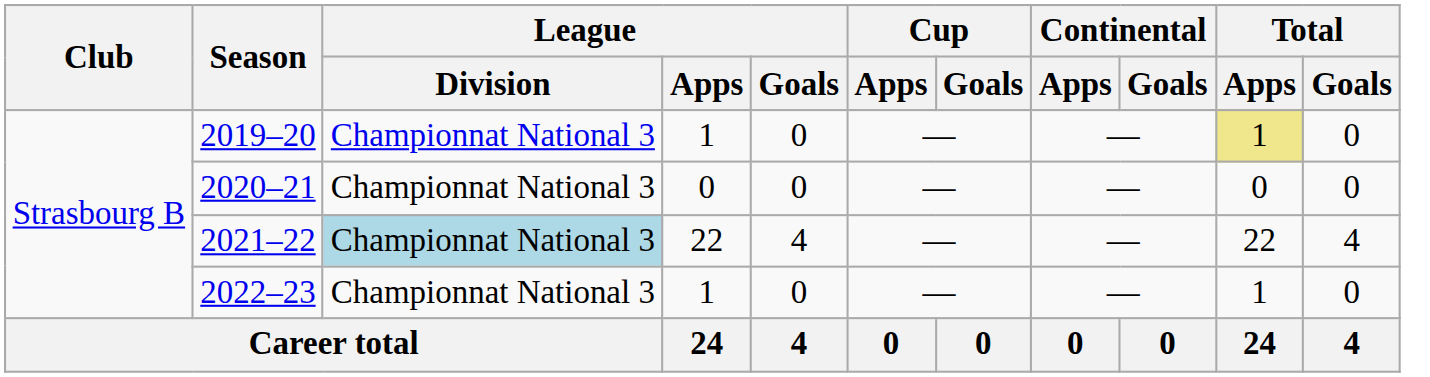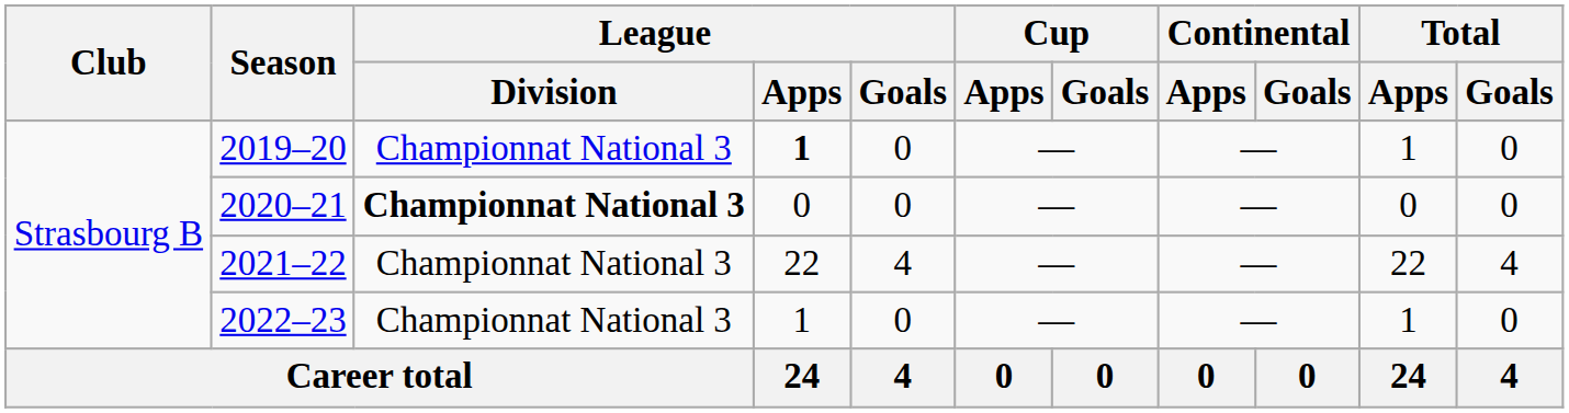2019–20 | League / Apps: normal -> bold
2019–20 | Total / Apps: khaki background -> no background
2020–21 | League / Division: normal -> bold
2021–22 | League / Division: lightblue background -> no background
